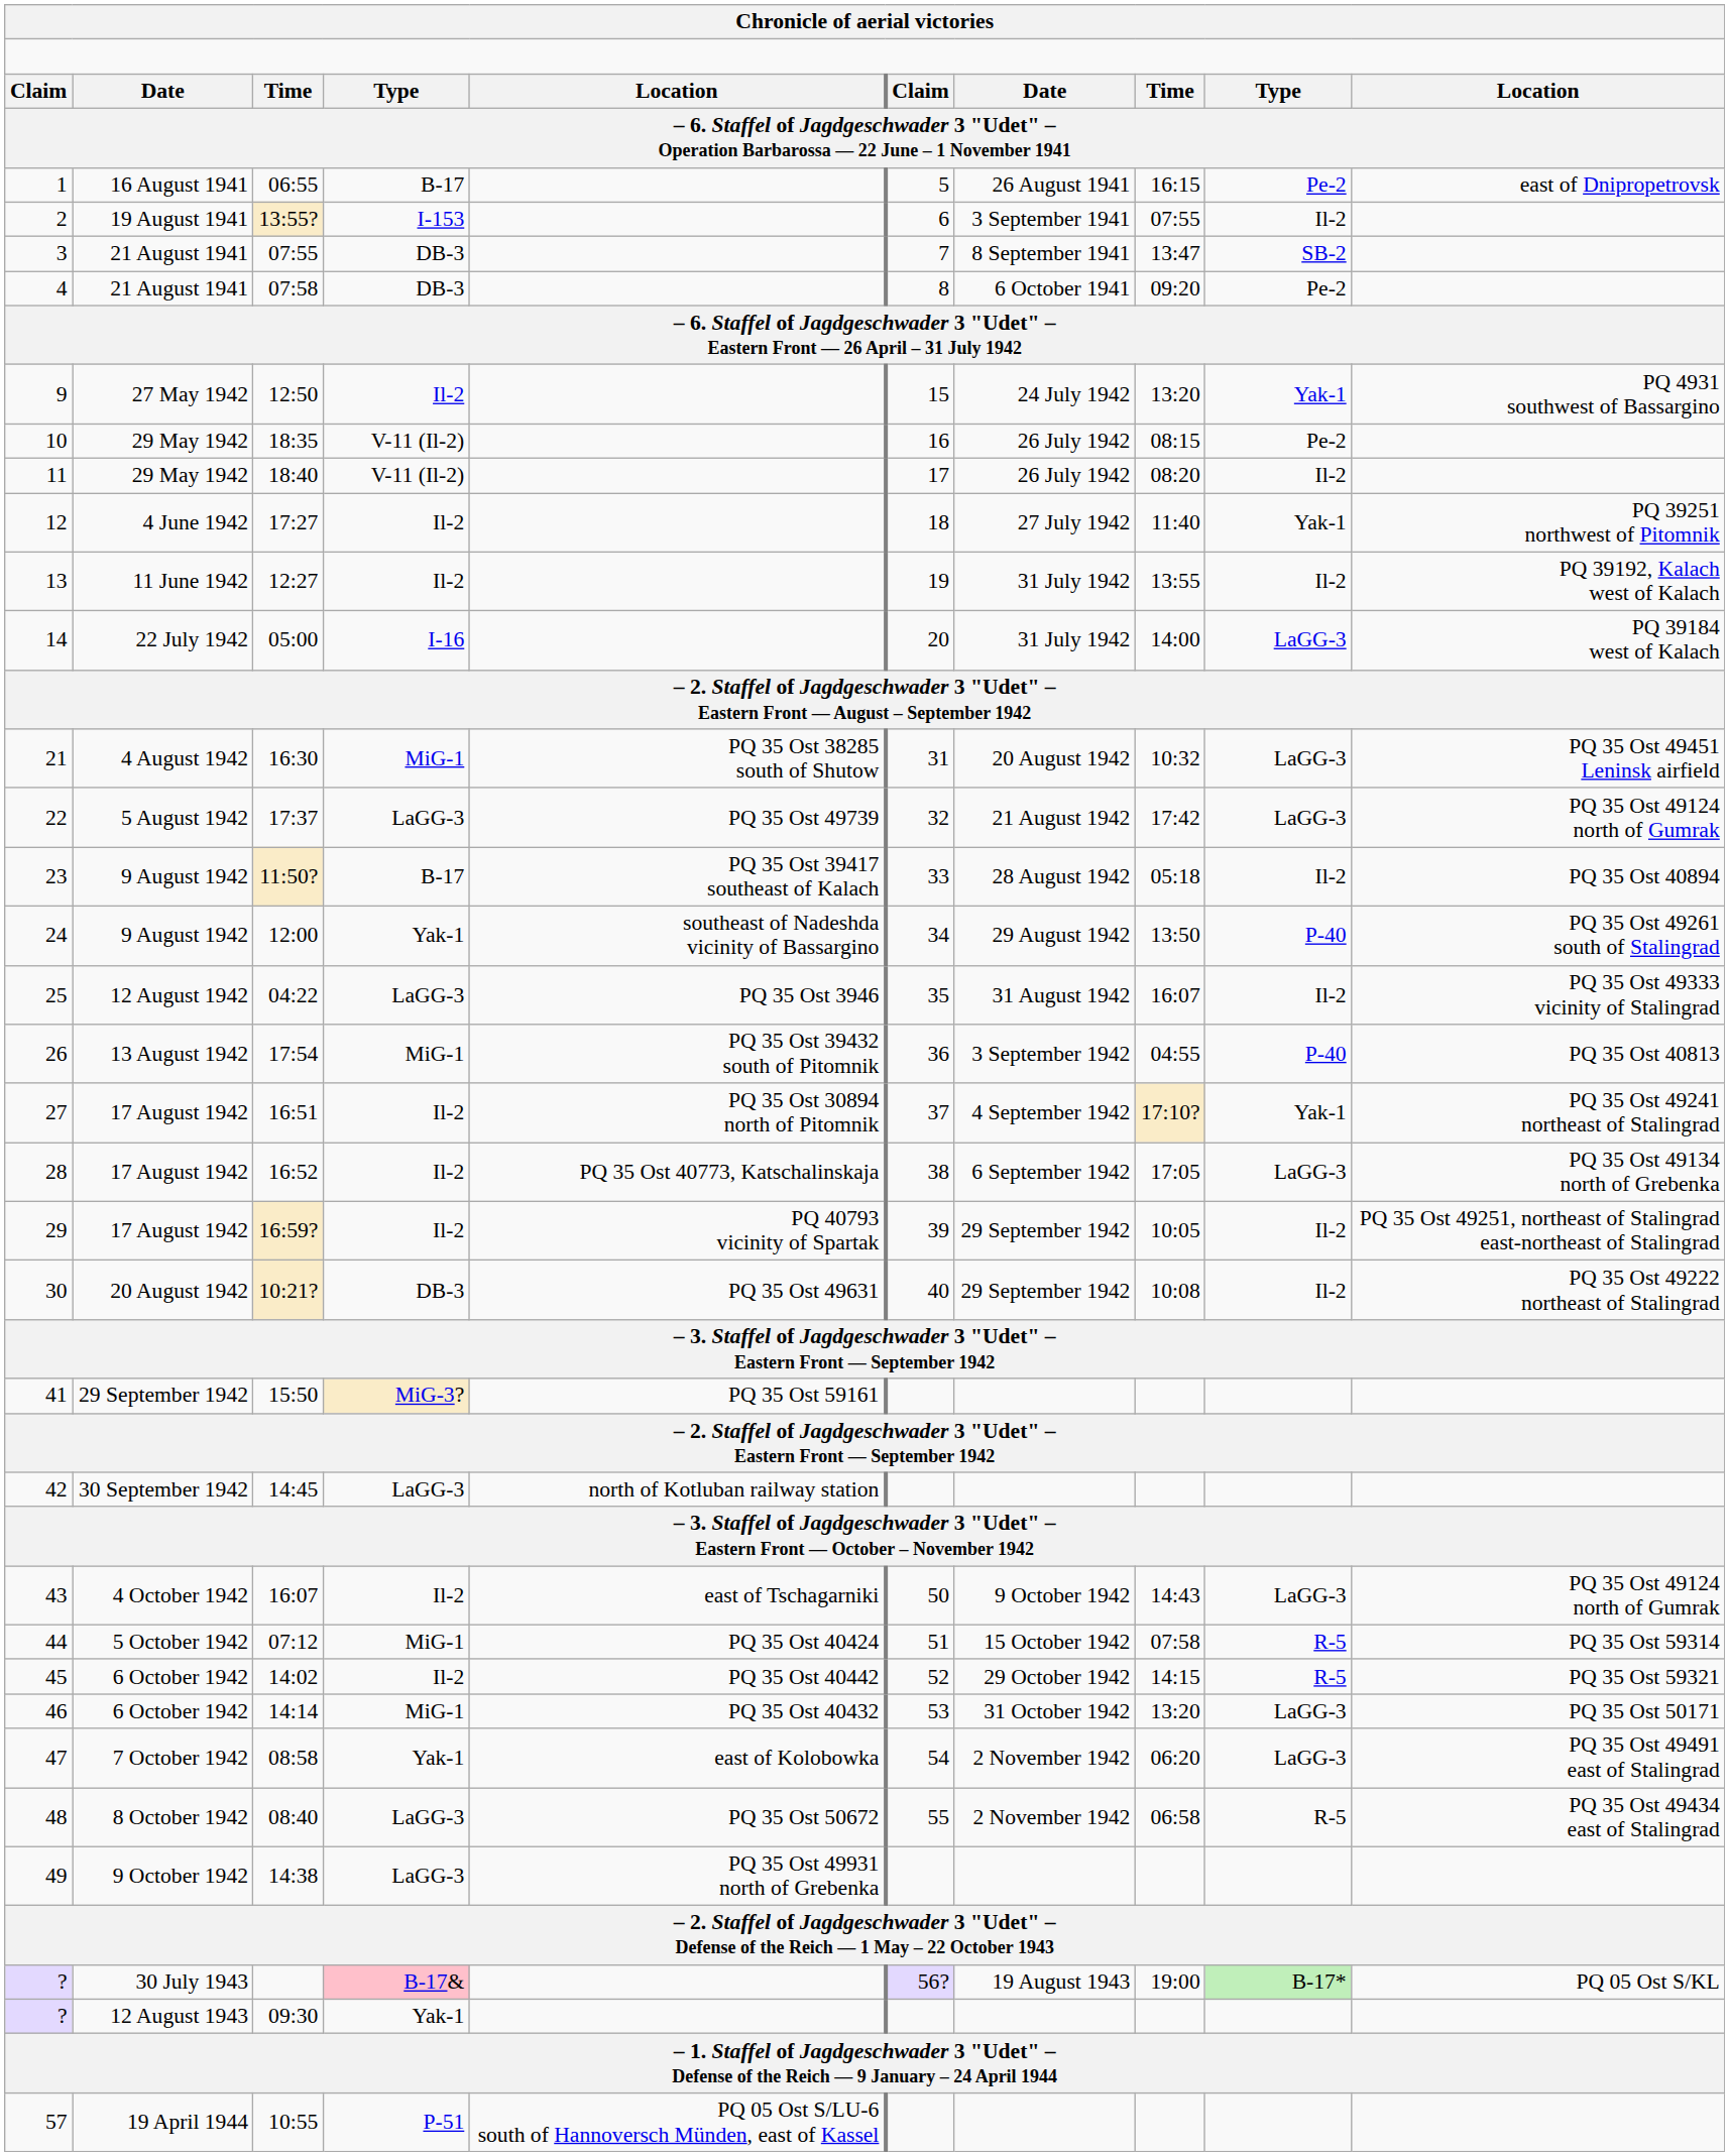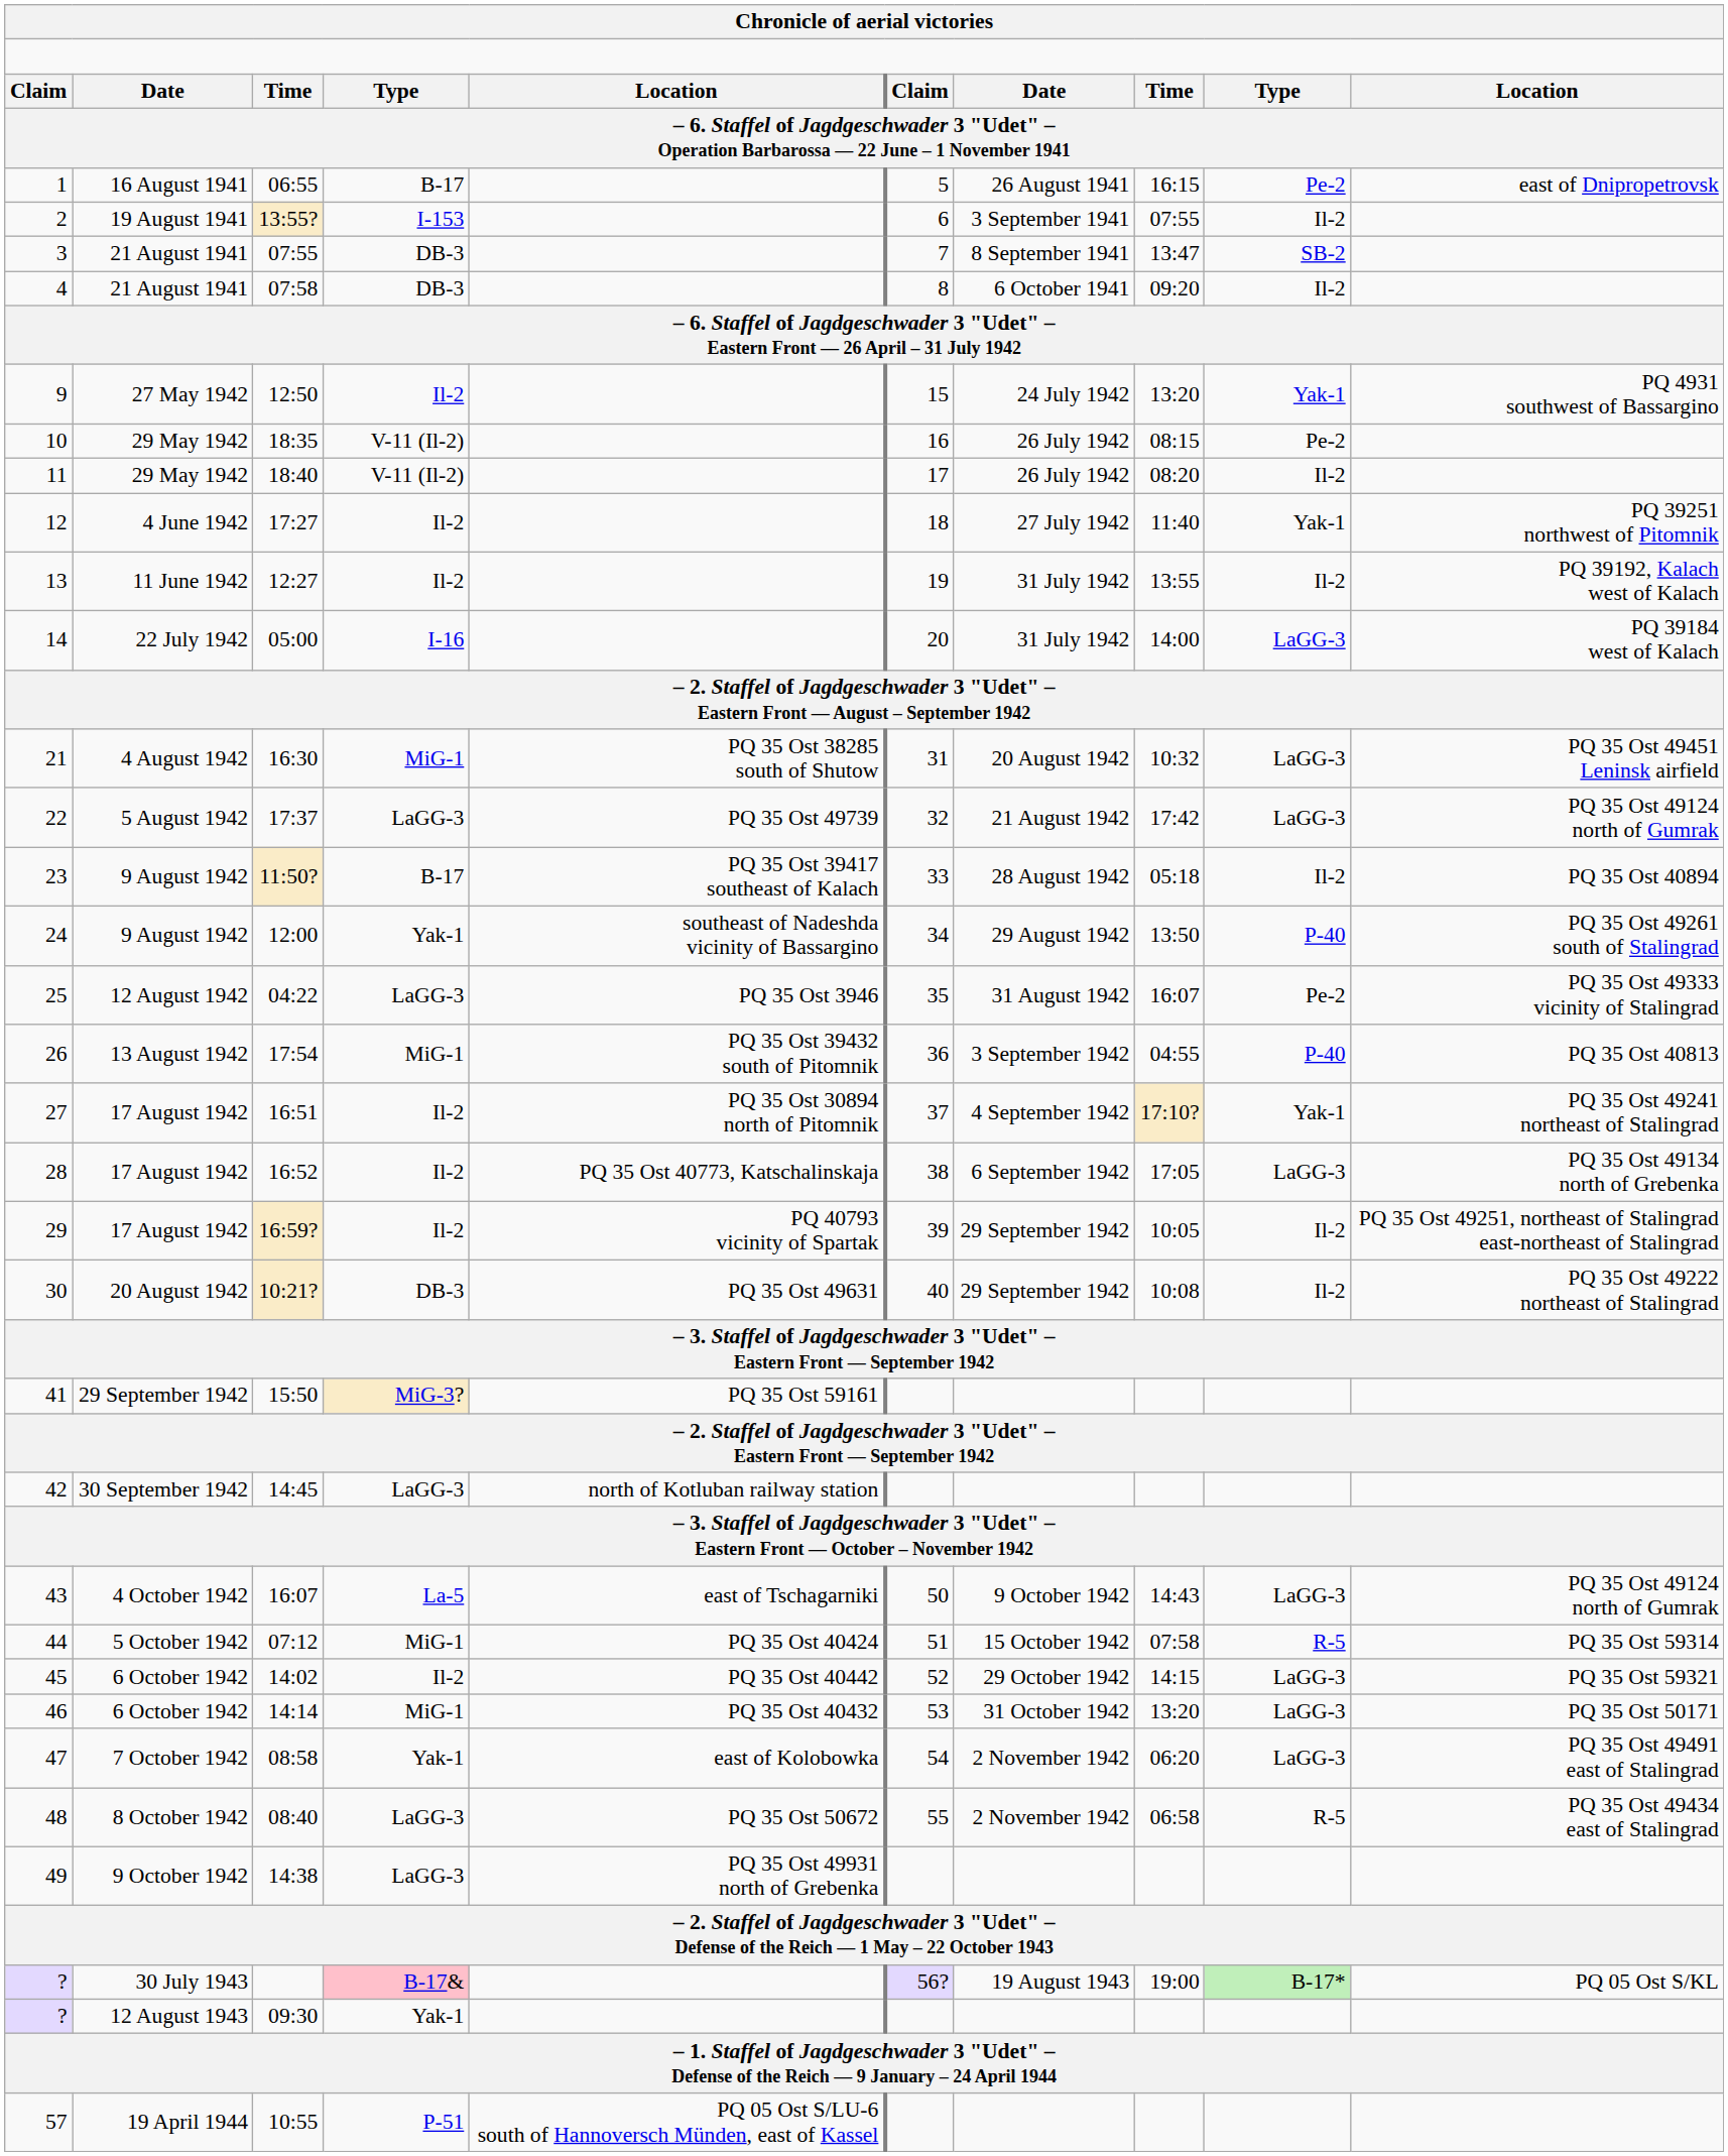4 | column 9: Pe-2 -> Il-2
25 | column 9: Il-2 -> Pe-2
43 | column 4: Il-2 -> La-5
45 | column 9: R-5 -> LaGG-3
